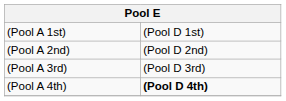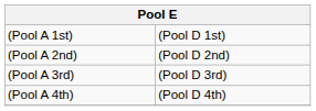(Pool A 4th) | column 2: bold -> normal
